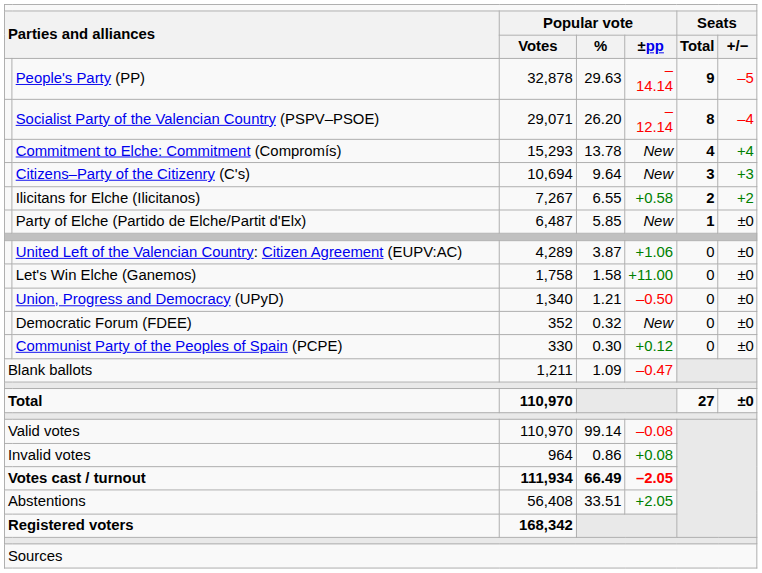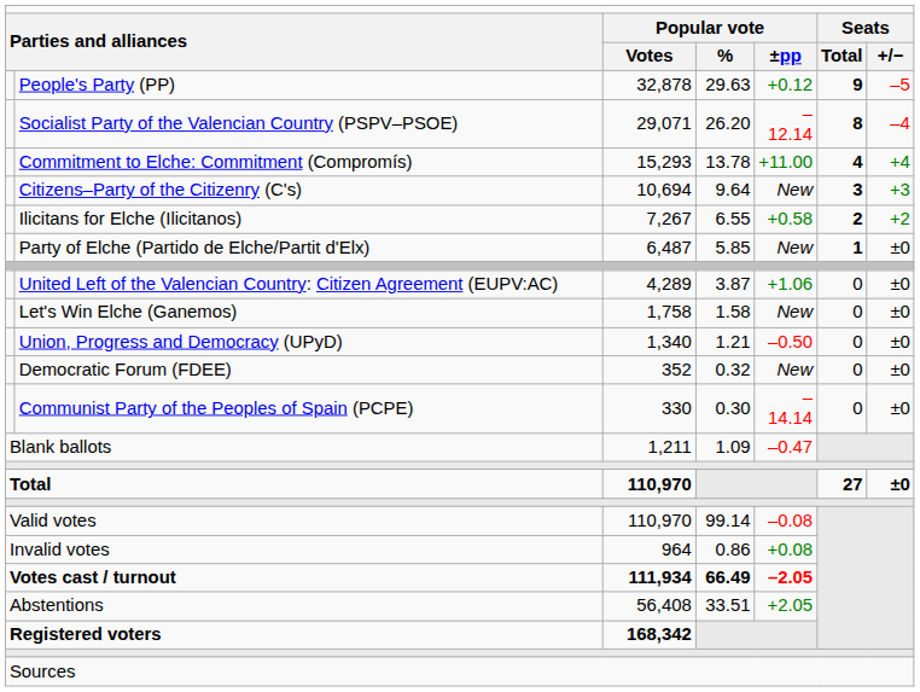People's Party (PP) | column 5: –14.14 -> +0.12
Commitment to Elche: Commitment (Compromís) | column 5: New -> +11.00
Let's Win Elche (Ganemos) | column 5: +11.00 -> New
Communist Party of the Peoples of Spain (PCPE) | column 5: +0.12 -> –14.14
